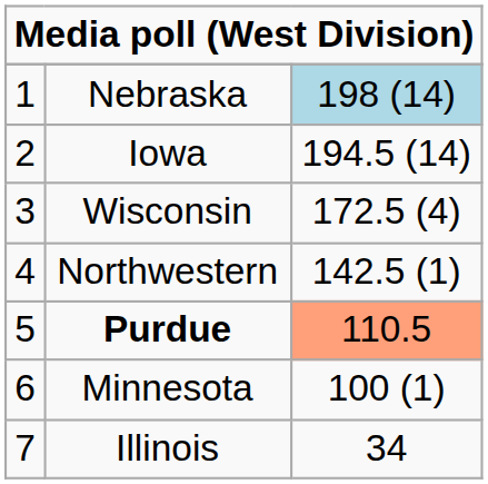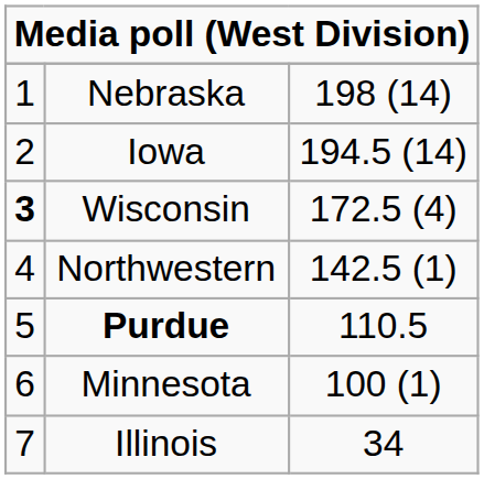Nebraska | column 3: lightblue background -> no background
Wisconsin | column 1: normal -> bold
Purdue | column 3: lightsalmon background -> no background
